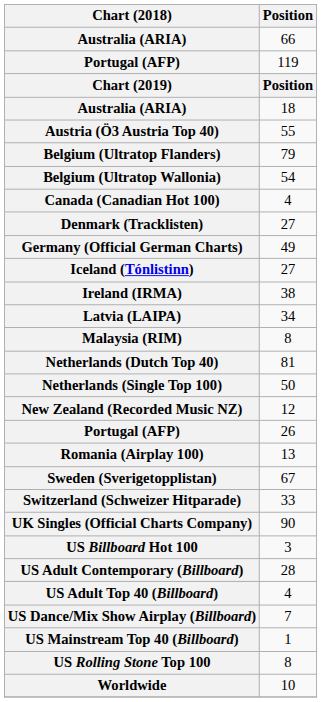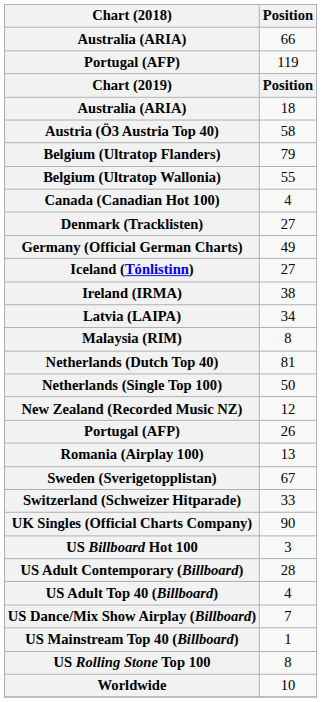row 6 | Position: 55 -> 58
row 8 | Position: 54 -> 55
